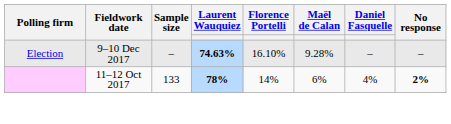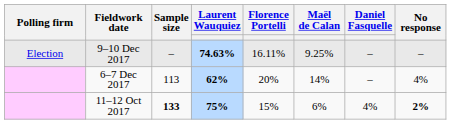9–10 Dec 2017 | Florence Portelli: 16.10% -> 16.11%
9–10 Dec 2017 | Maël de Calan: 9.28% -> 9.25%
+ row: 6–7 Dec 2017 | 113 | 62% | 20% | 14% | – | 4%
11–12 Oct 2017 | Sample size: normal -> bold
11–12 Oct 2017 | Laurent Wauquiez: 78% -> 75%
11–12 Oct 2017 | Florence Portelli: 14% -> 15%
